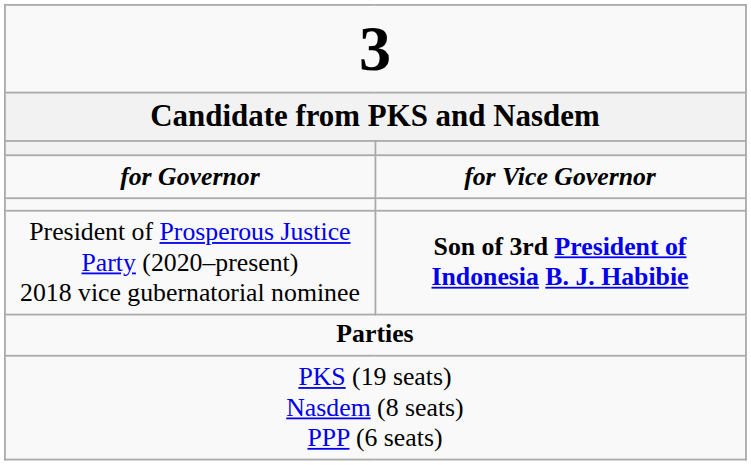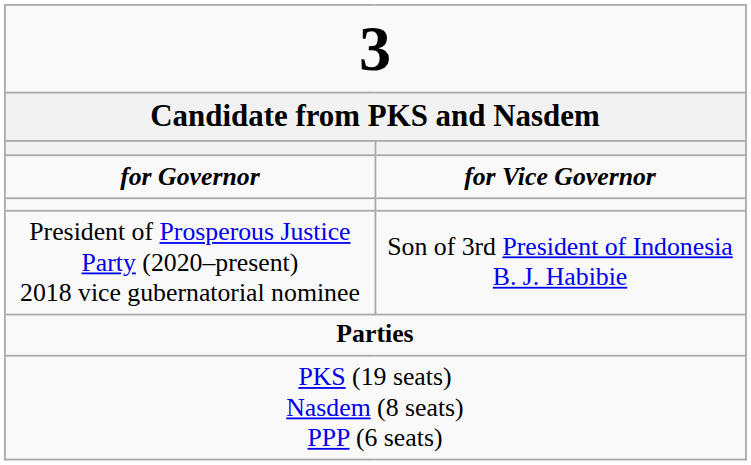row 6 | column 2: bold -> normal
